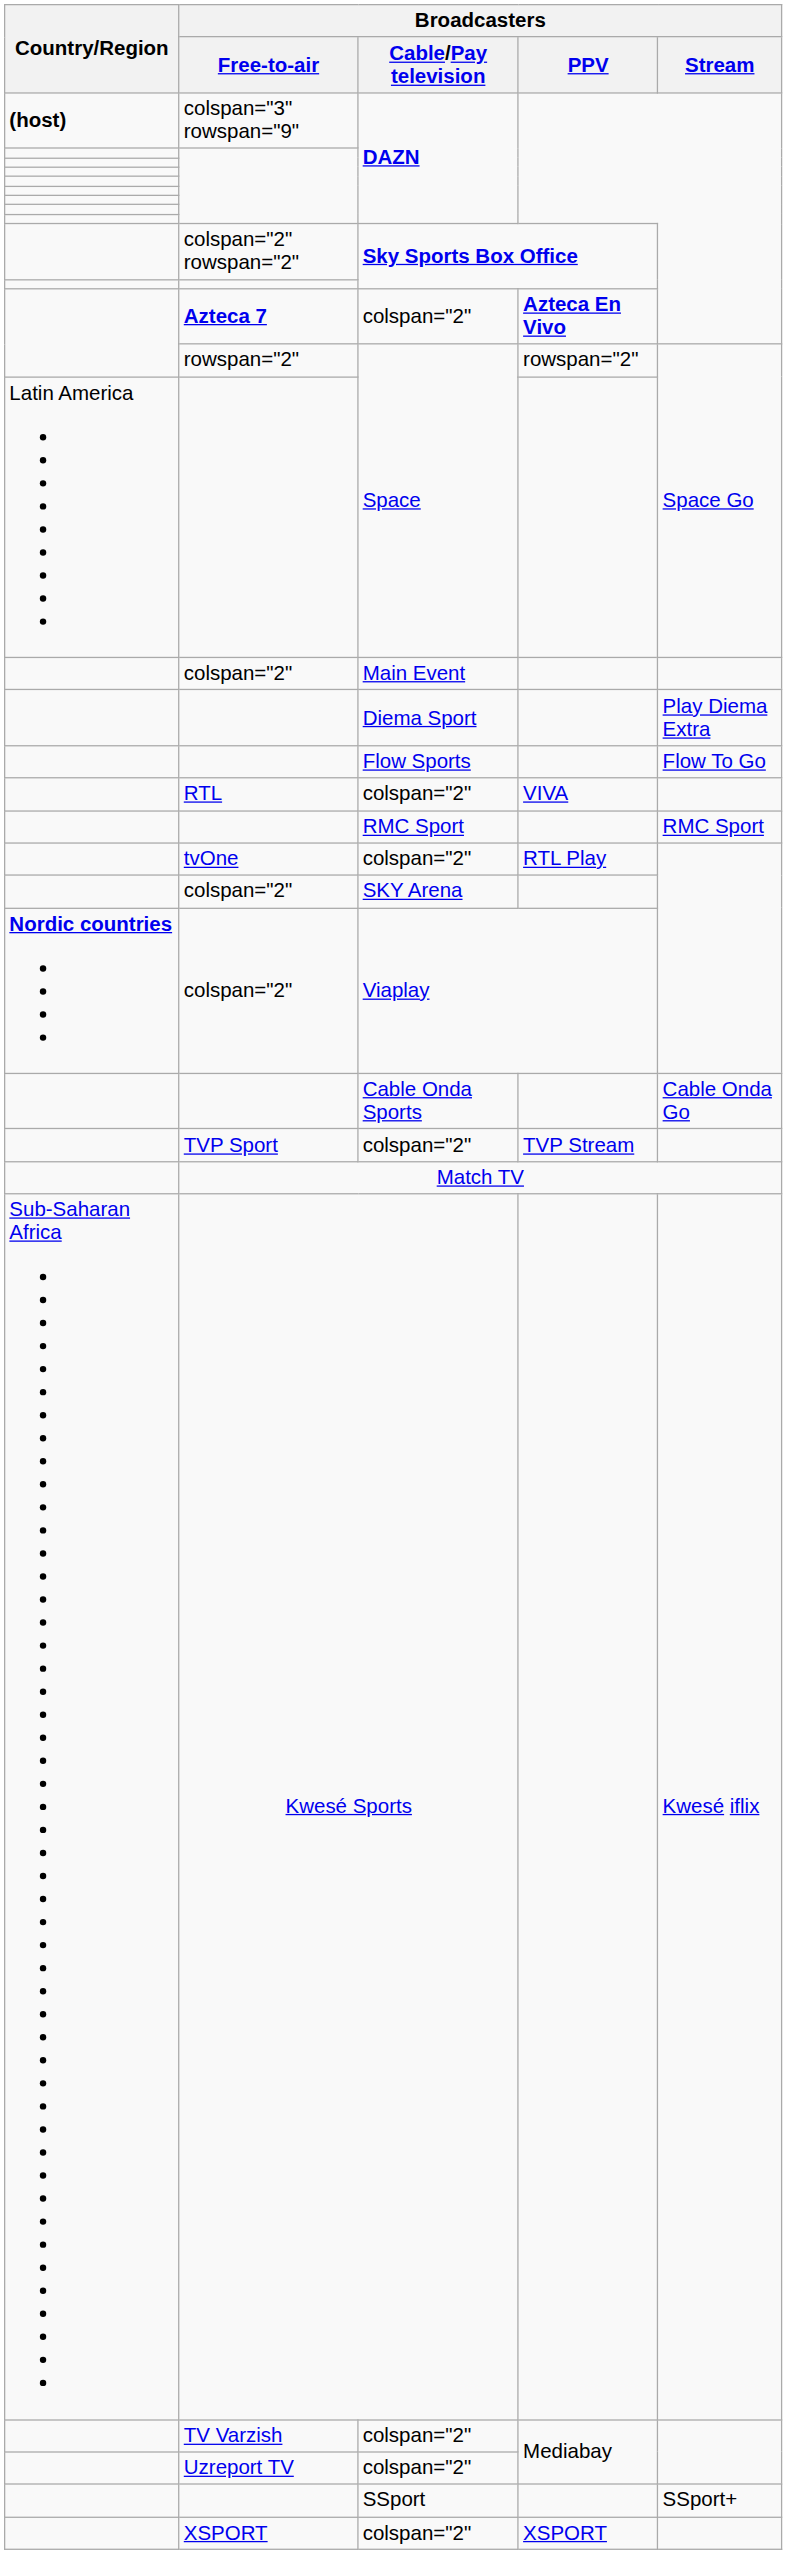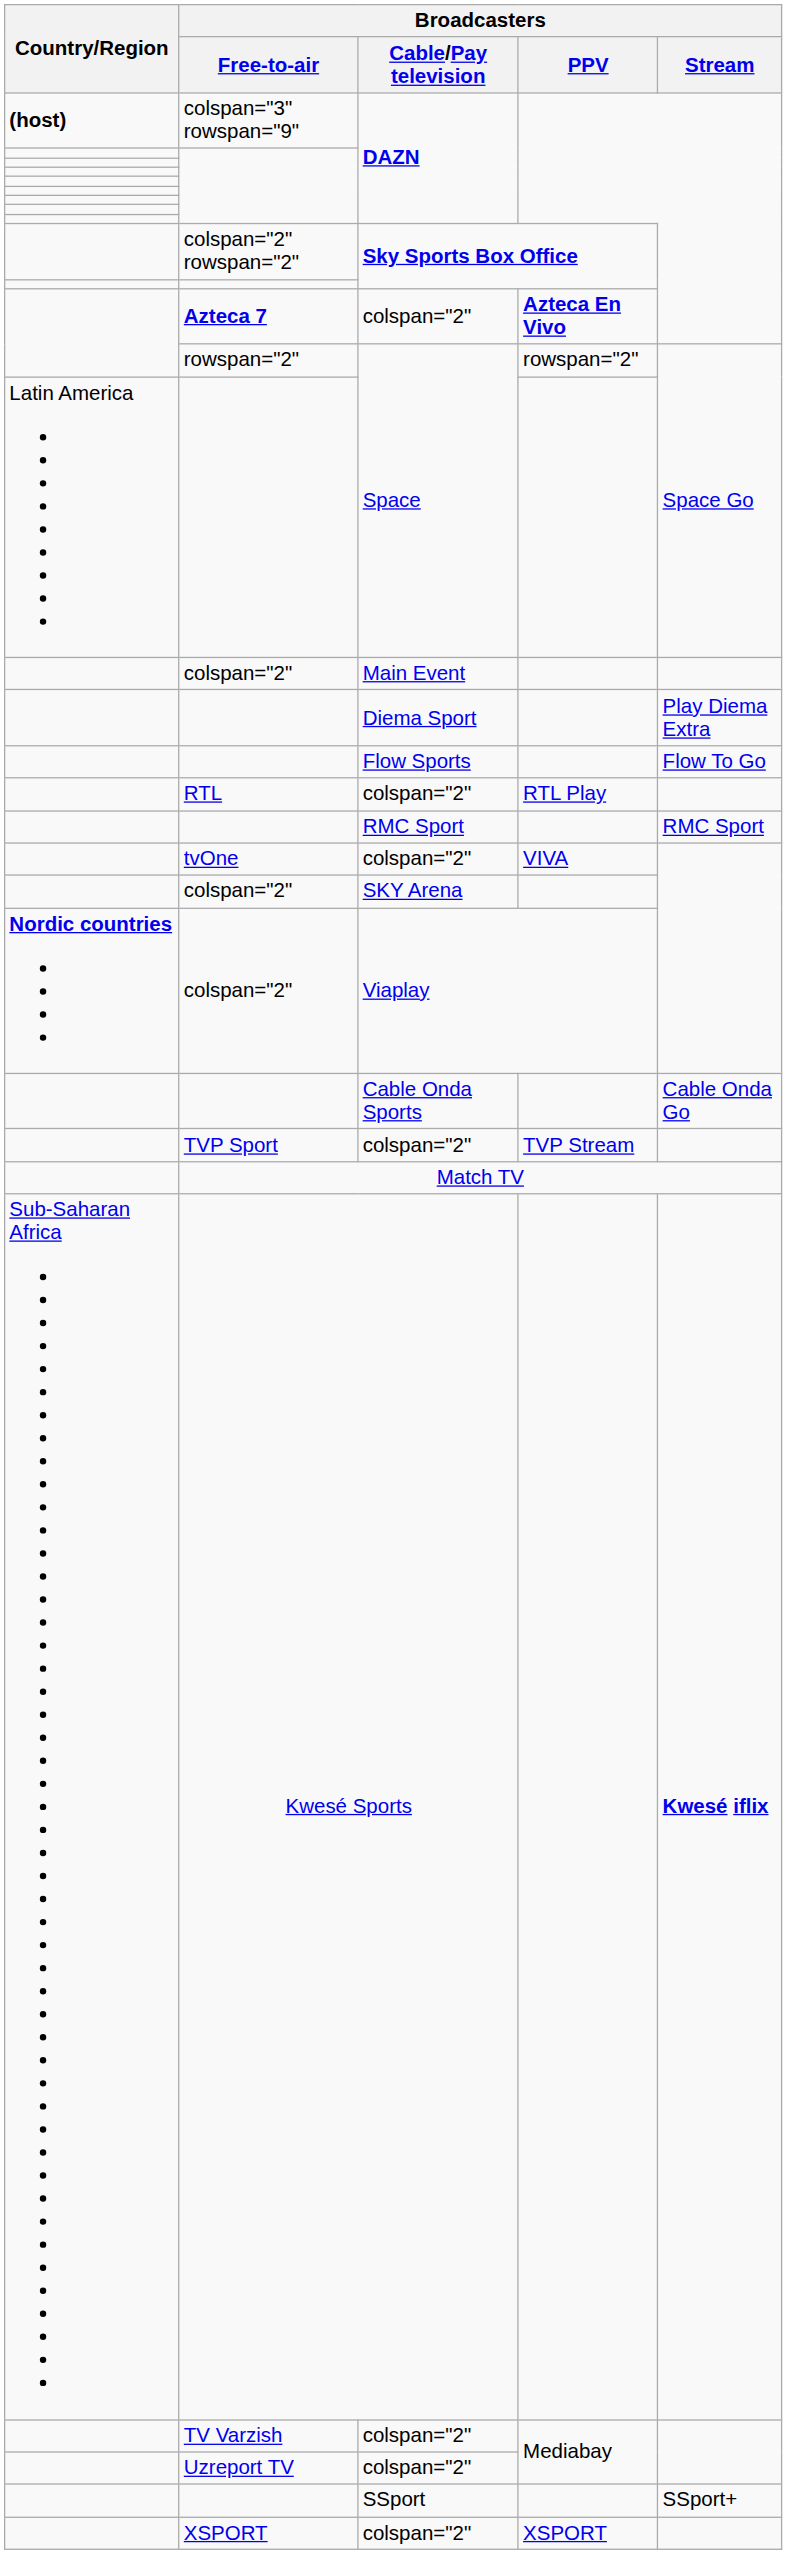RTL | Broadcasters / PPV: VIVA -> RTL Play
tvOne | Broadcasters / PPV: RTL Play -> VIVA
Kwesé Sports | Broadcasters / Stream: normal -> bold
